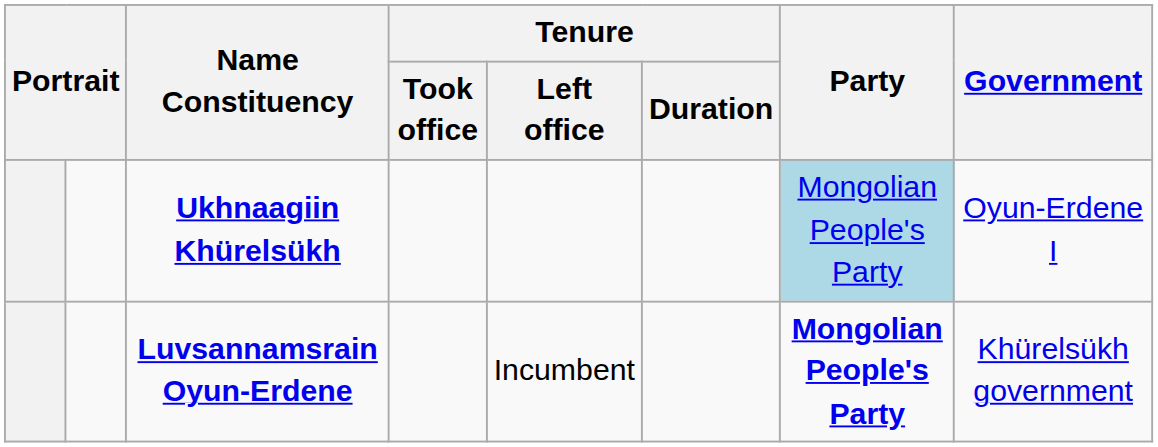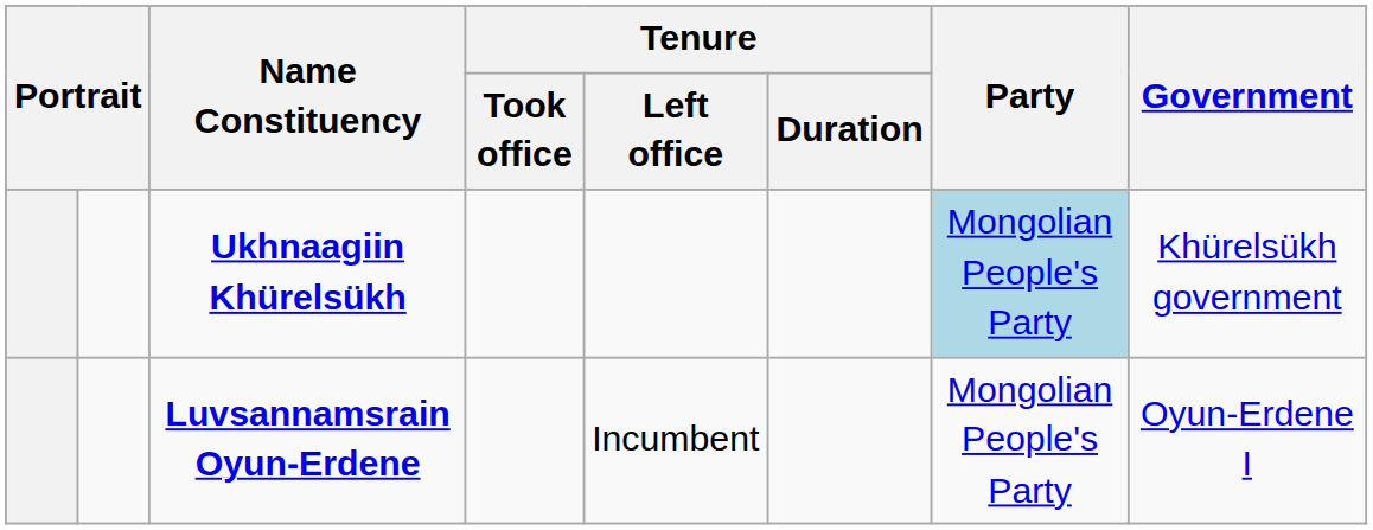Ukhnaagiin Khürelsükh | Government: Oyun-Erdene I -> Khürelsükh government
Luvsannamsrain Oyun-Erdene | Party: bold -> normal
Luvsannamsrain Oyun-Erdene | Government: Khürelsükh government -> Oyun-Erdene I
